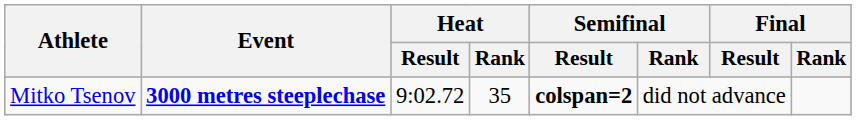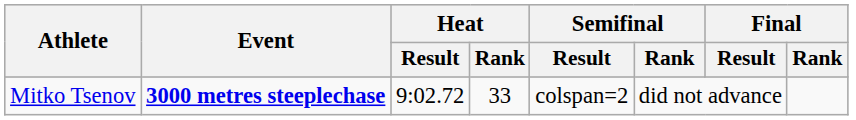Mitko Tsenov | Heat / Rank: 35 -> 33
Mitko Tsenov | Semifinal / Result: bold -> normal
